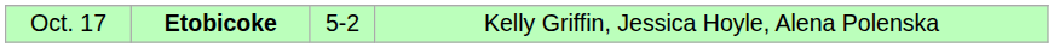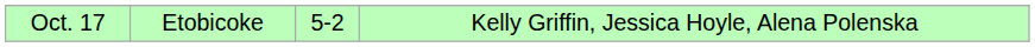Oct. 17 | column 2: bold -> normal
